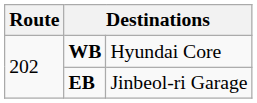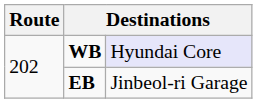WB | column 3: no background -> lavender background
